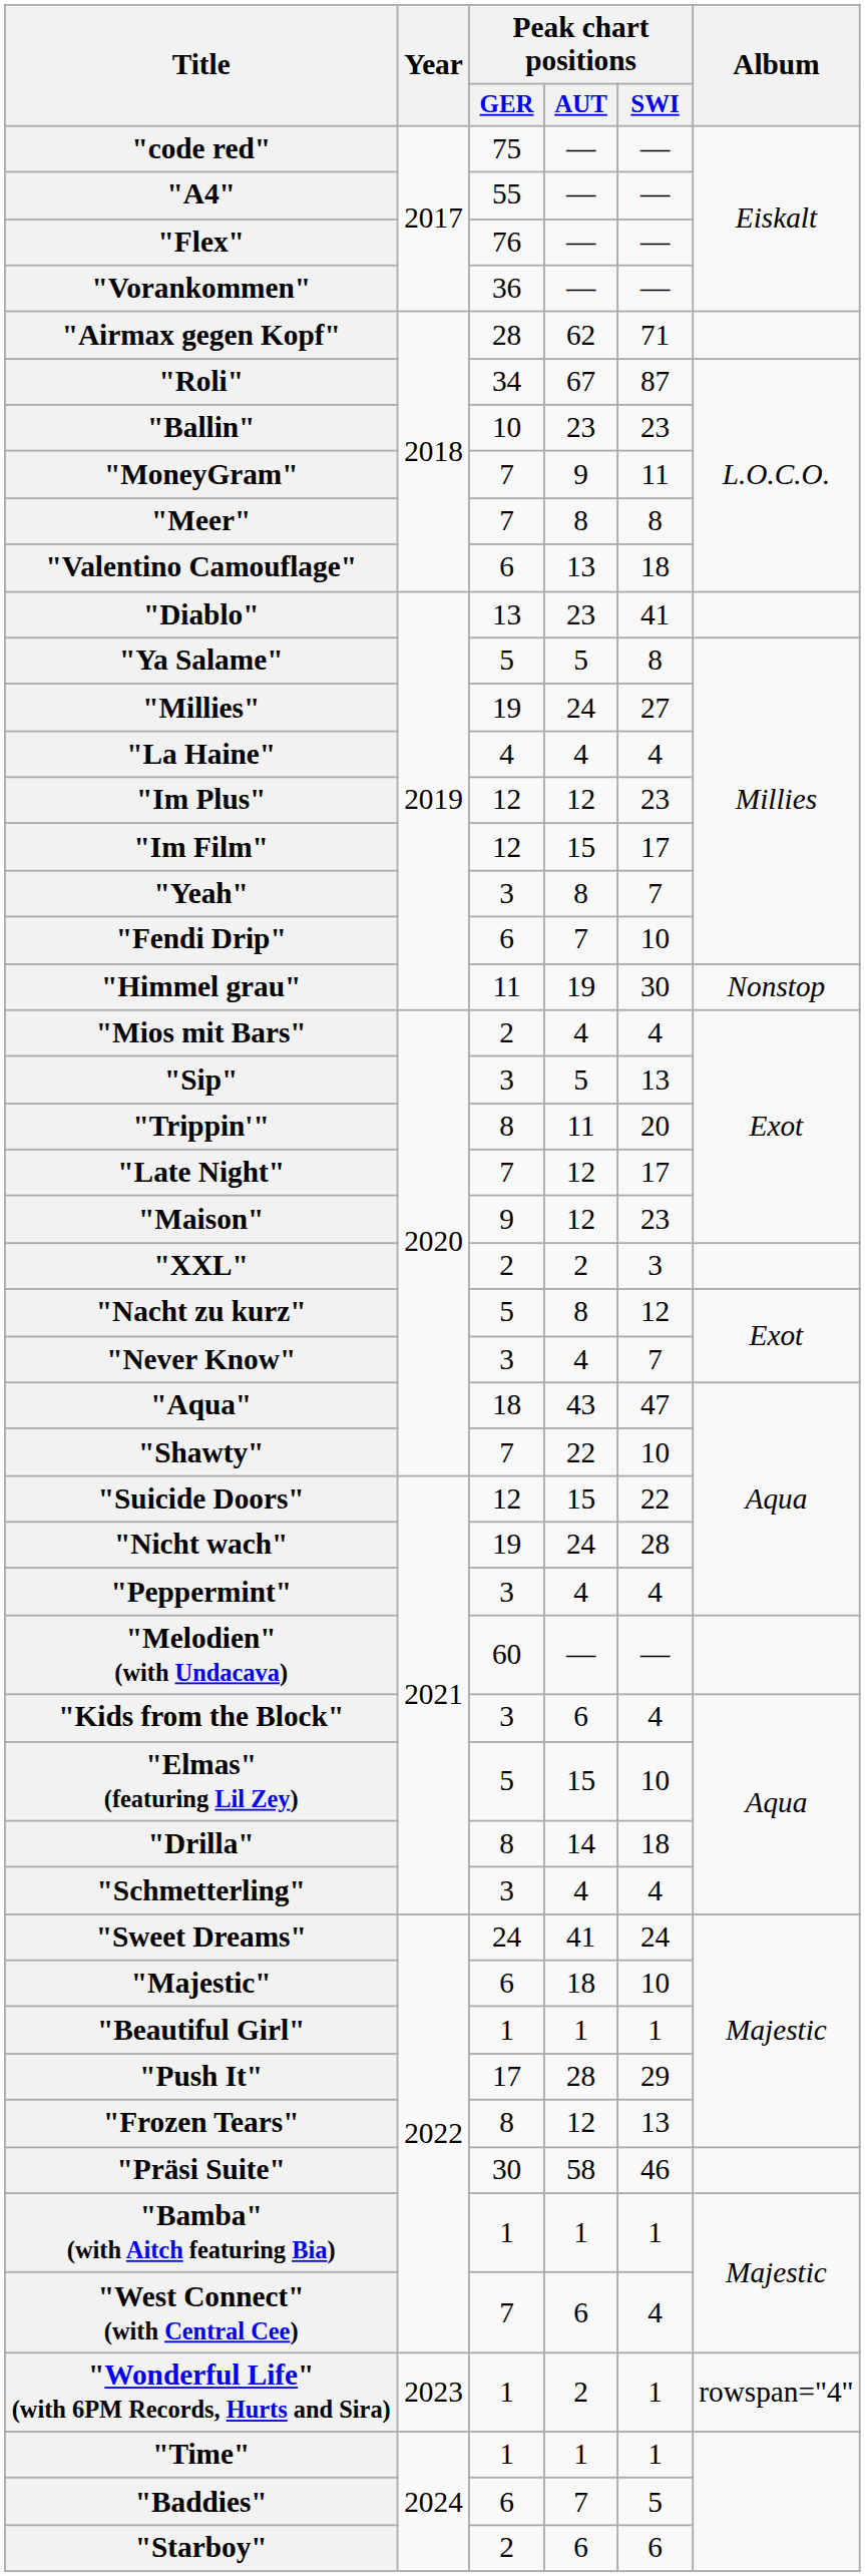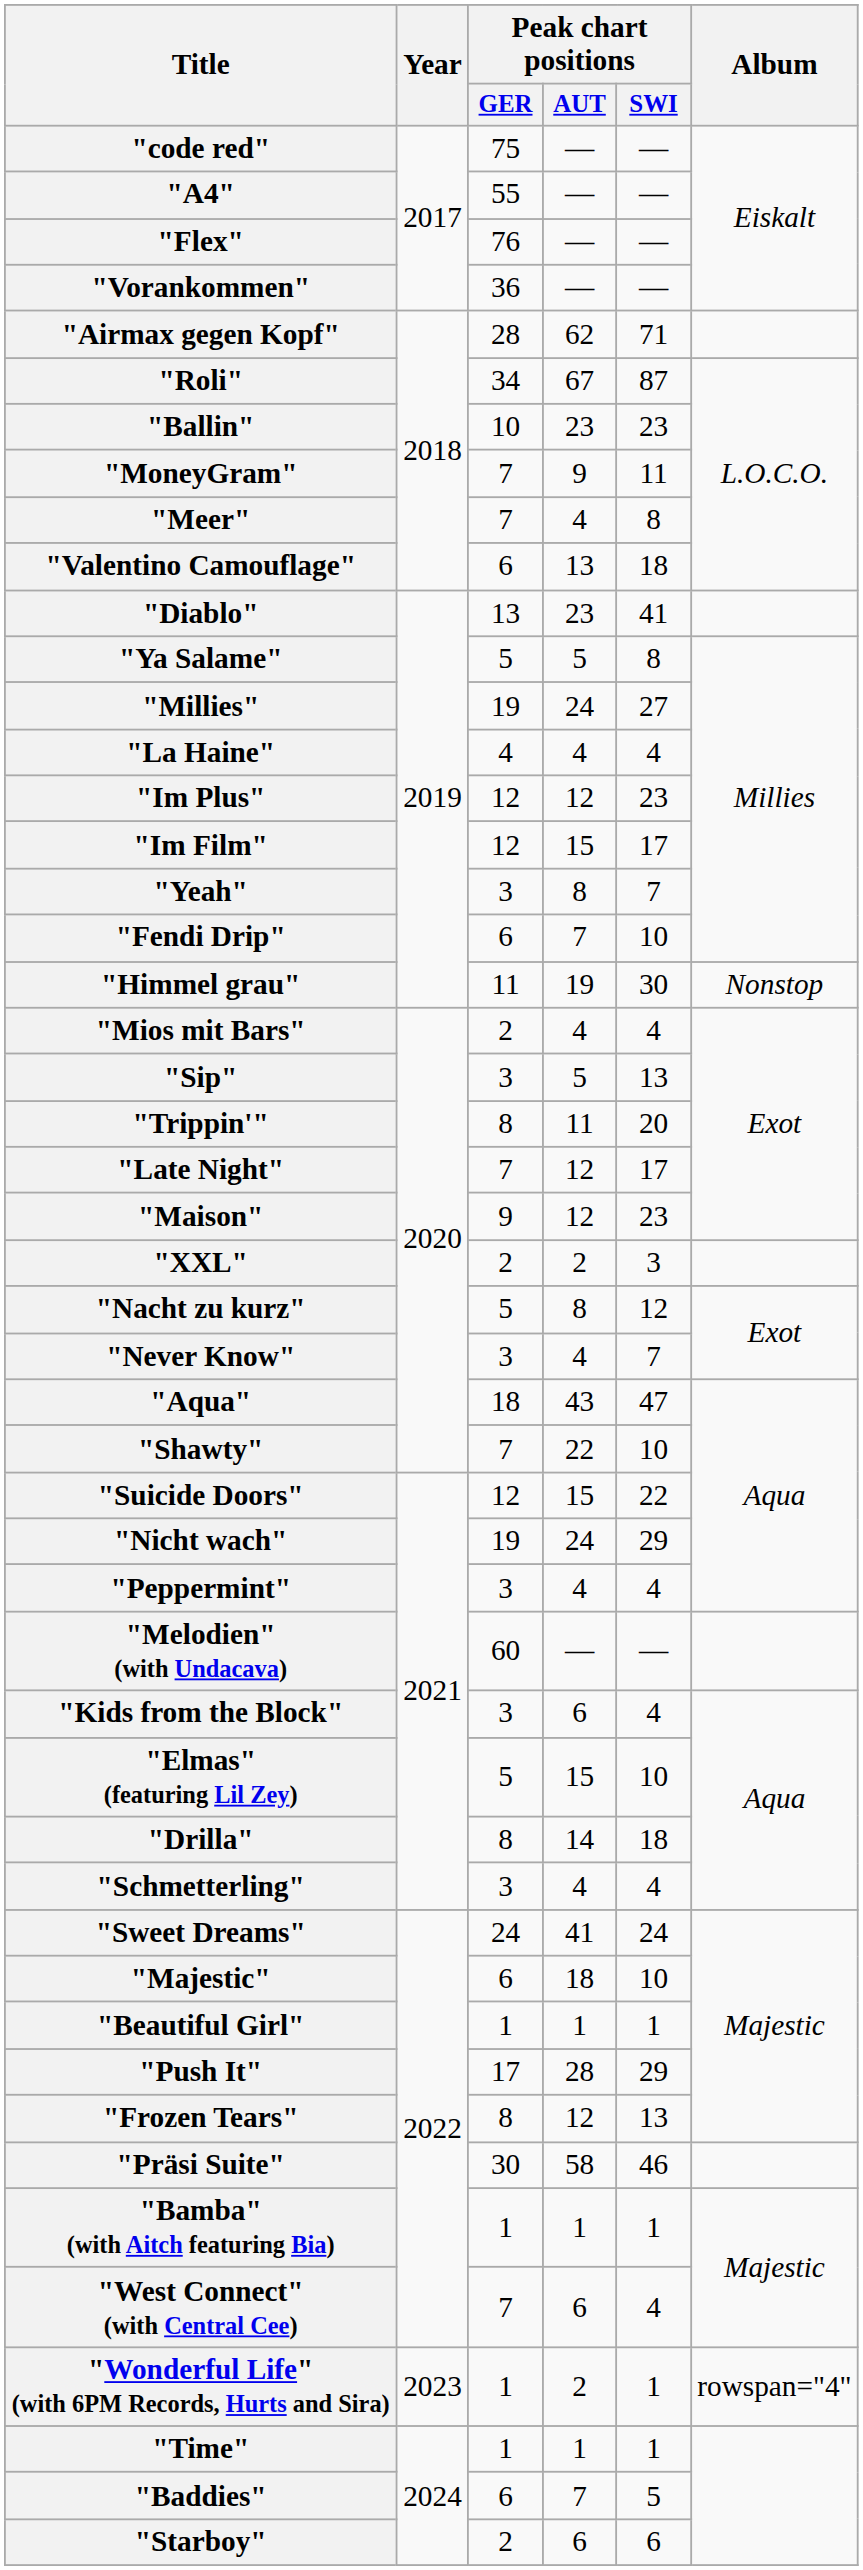"Meer" | Peak chart positions / AUT: 8 -> 4
"Nicht wach" | Peak chart positions / SWI: 28 -> 29
